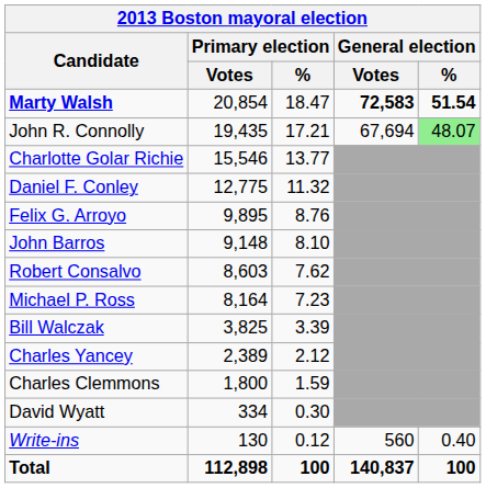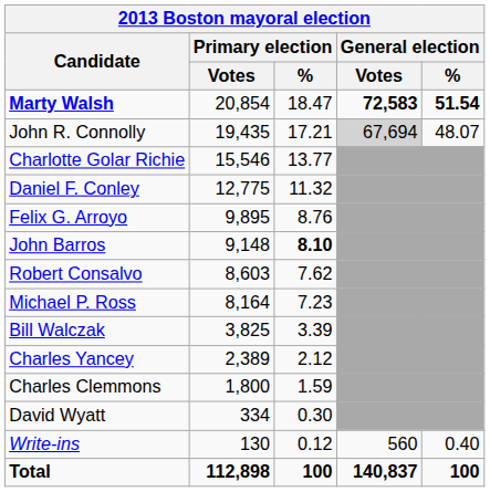John R. Connolly | General election / Votes: no background -> lightgrey background
John R. Connolly | General election / %: lightgreen background -> no background
John Barros | Primary election / %: normal -> bold
